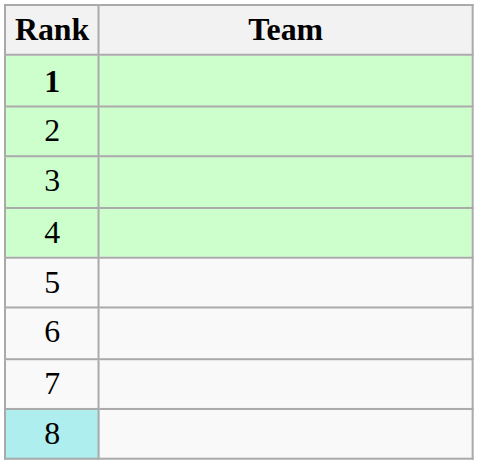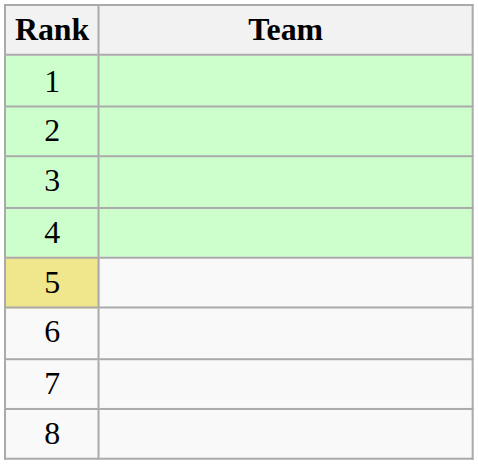1 | Rank: bold -> normal
5 | Rank: no background -> khaki background
8 | Rank: paleturquoise background -> no background
